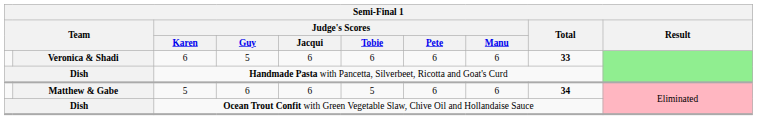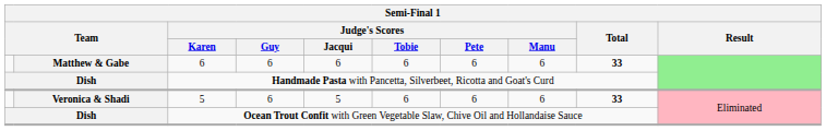row 4 | column 2: Veronica & Shadi -> Matthew & Gabe
row 4 | Judge's Scores / Guy: 5 -> 6
row 6 | column 2: Matthew & Gabe -> Veronica & Shadi
row 6 | Judge's Scores / Jacqui: 6 -> 5
row 6 | Judge's Scores / Tobie: 5 -> 6
row 6 | Total: 34 -> 33
